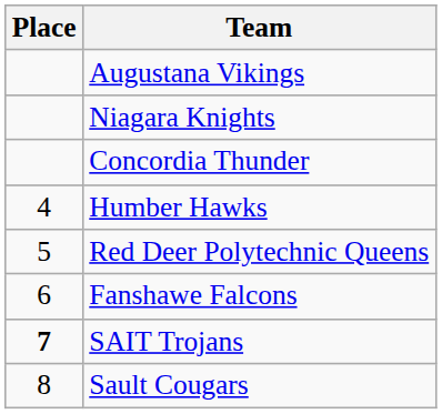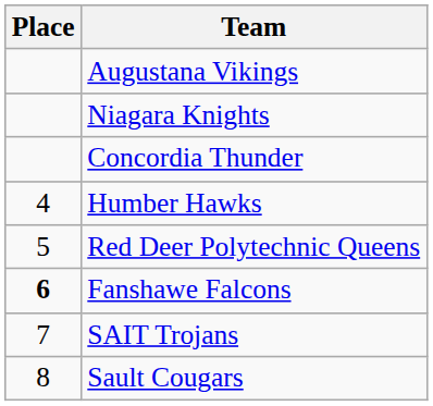Fanshawe Falcons | Place: normal -> bold
SAIT Trojans | Place: bold -> normal
